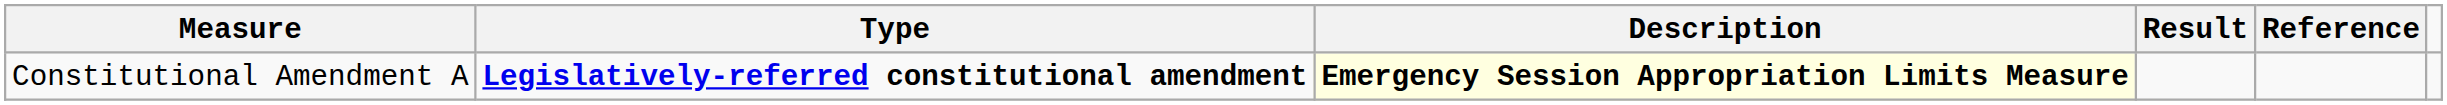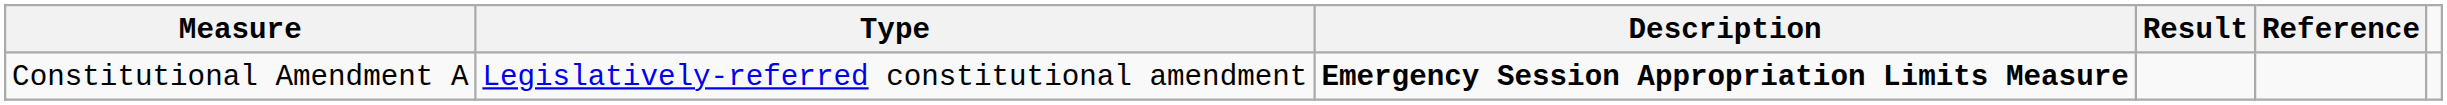Constitutional Amendment A | Type: bold -> normal
Constitutional Amendment A | Description: lightyellow background -> no background
